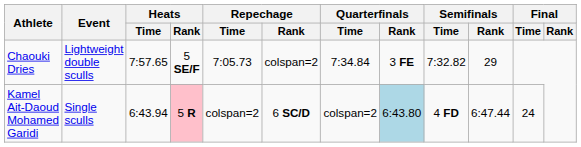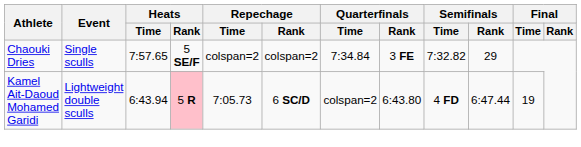Chaouki Dries | Event: Lightweight double sculls -> Single sculls
Chaouki Dries | Repechage / Time: 7:05.73 -> colspan=2
Kamel Ait-Daoud Mohamed Garidi | Event: Single sculls -> Lightweight double sculls
Kamel Ait-Daoud Mohamed Garidi | Repechage / Time: colspan=2 -> 7:05.73
Kamel Ait-Daoud Mohamed Garidi | Quarterfinals / Rank: lightblue background -> no background
Kamel Ait-Daoud Mohamed Garidi | Final / Time: 24 -> 19
